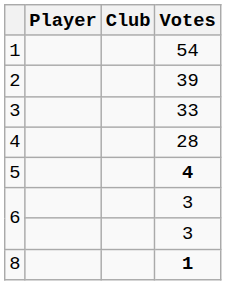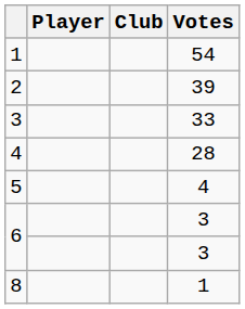5 | Votes: bold -> normal
8 | Votes: bold -> normal
